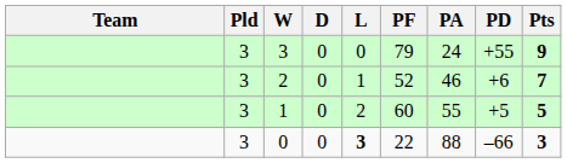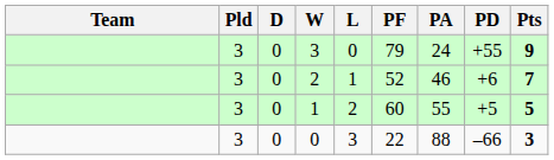columns swapped: W <-> D
row 5 | L: bold -> normal
